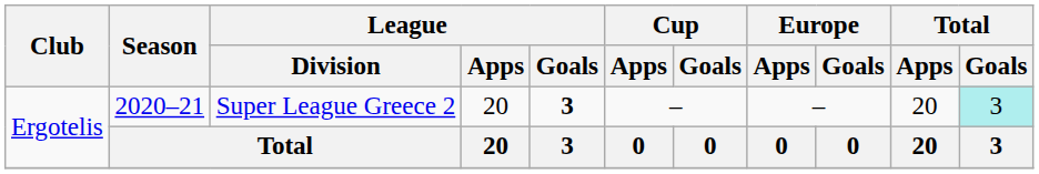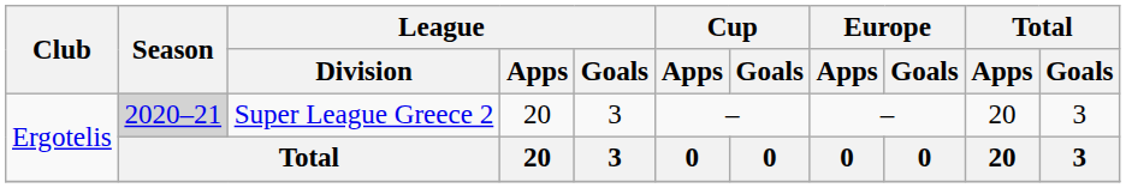Ergotelis / Super League Greece 2 | Season: no background -> lightgrey background
Ergotelis / Super League Greece 2 | League / Goals: bold -> normal
Ergotelis / Super League Greece 2 | Total / Goals: paleturquoise background -> no background
